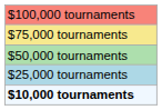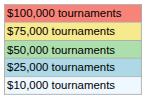row 5 | column 1: bold -> normal
